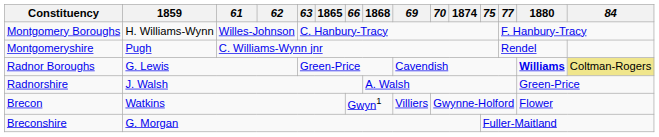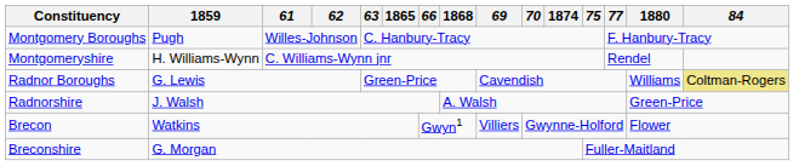Montgomery Boroughs | 1859: H. Williams-Wynn -> Pugh
Montgomeryshire | 1859: Pugh -> H. Williams-Wynn
Radnor Boroughs | 1880: bold -> normal
